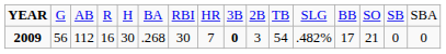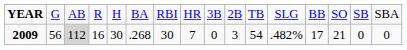2009 | column 3: no background -> lightgrey background
2009 | column 9: bold -> normal
